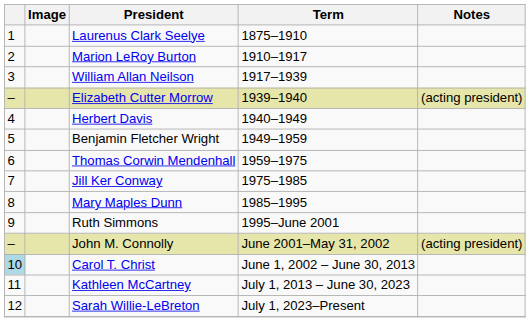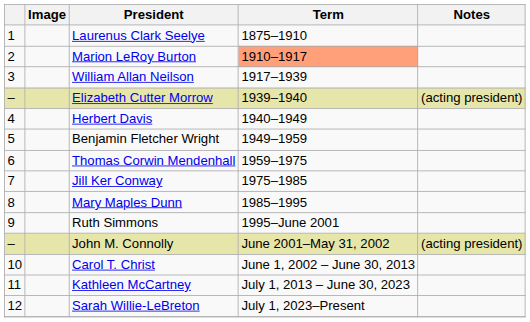Marion LeRoy Burton | Term: no background -> lightsalmon background
Carol T. Christ | column 1: lightblue background -> no background
